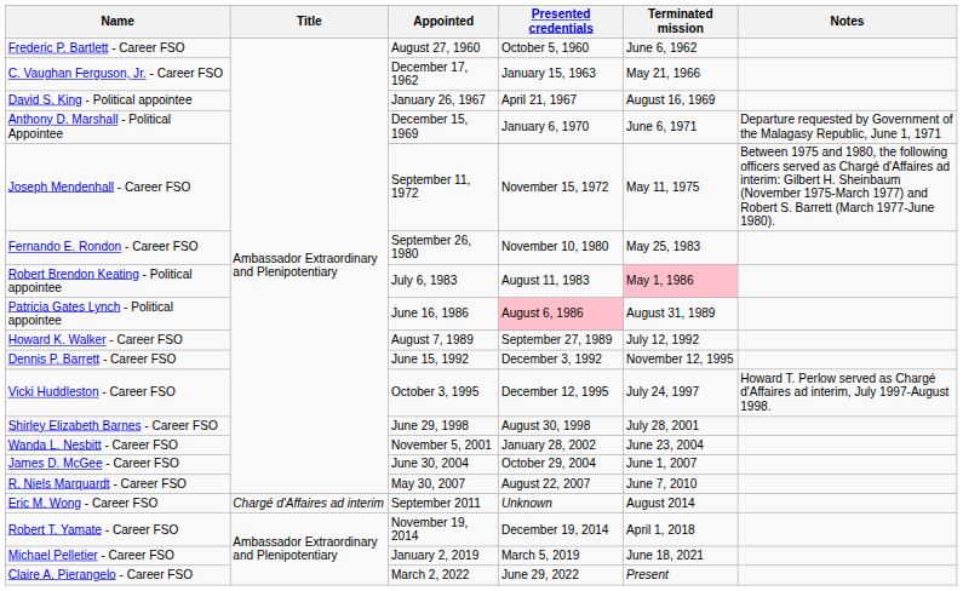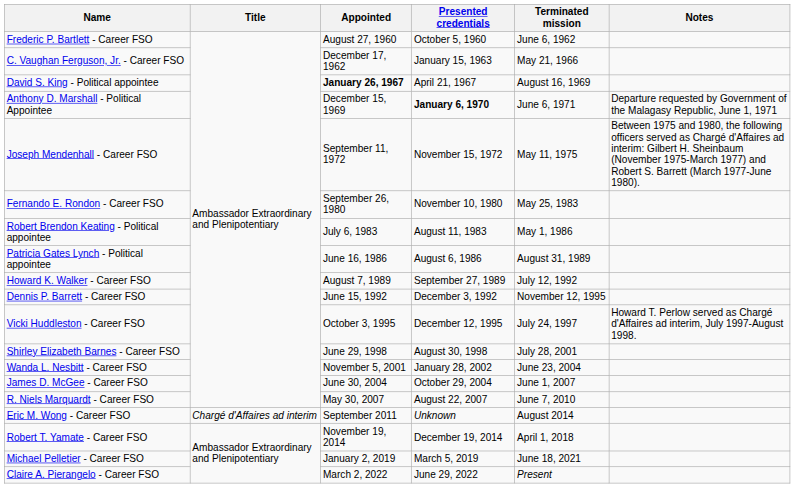David S. King - Political appointee | Appointed: normal -> bold
Anthony D. Marshall - Political Appointee | Presented credentials: normal -> bold
Robert Brendon Keating - Political appointee | Terminated mission: pink background -> no background
Patricia Gates Lynch - Political appointee | Presented credentials: pink background -> no background
